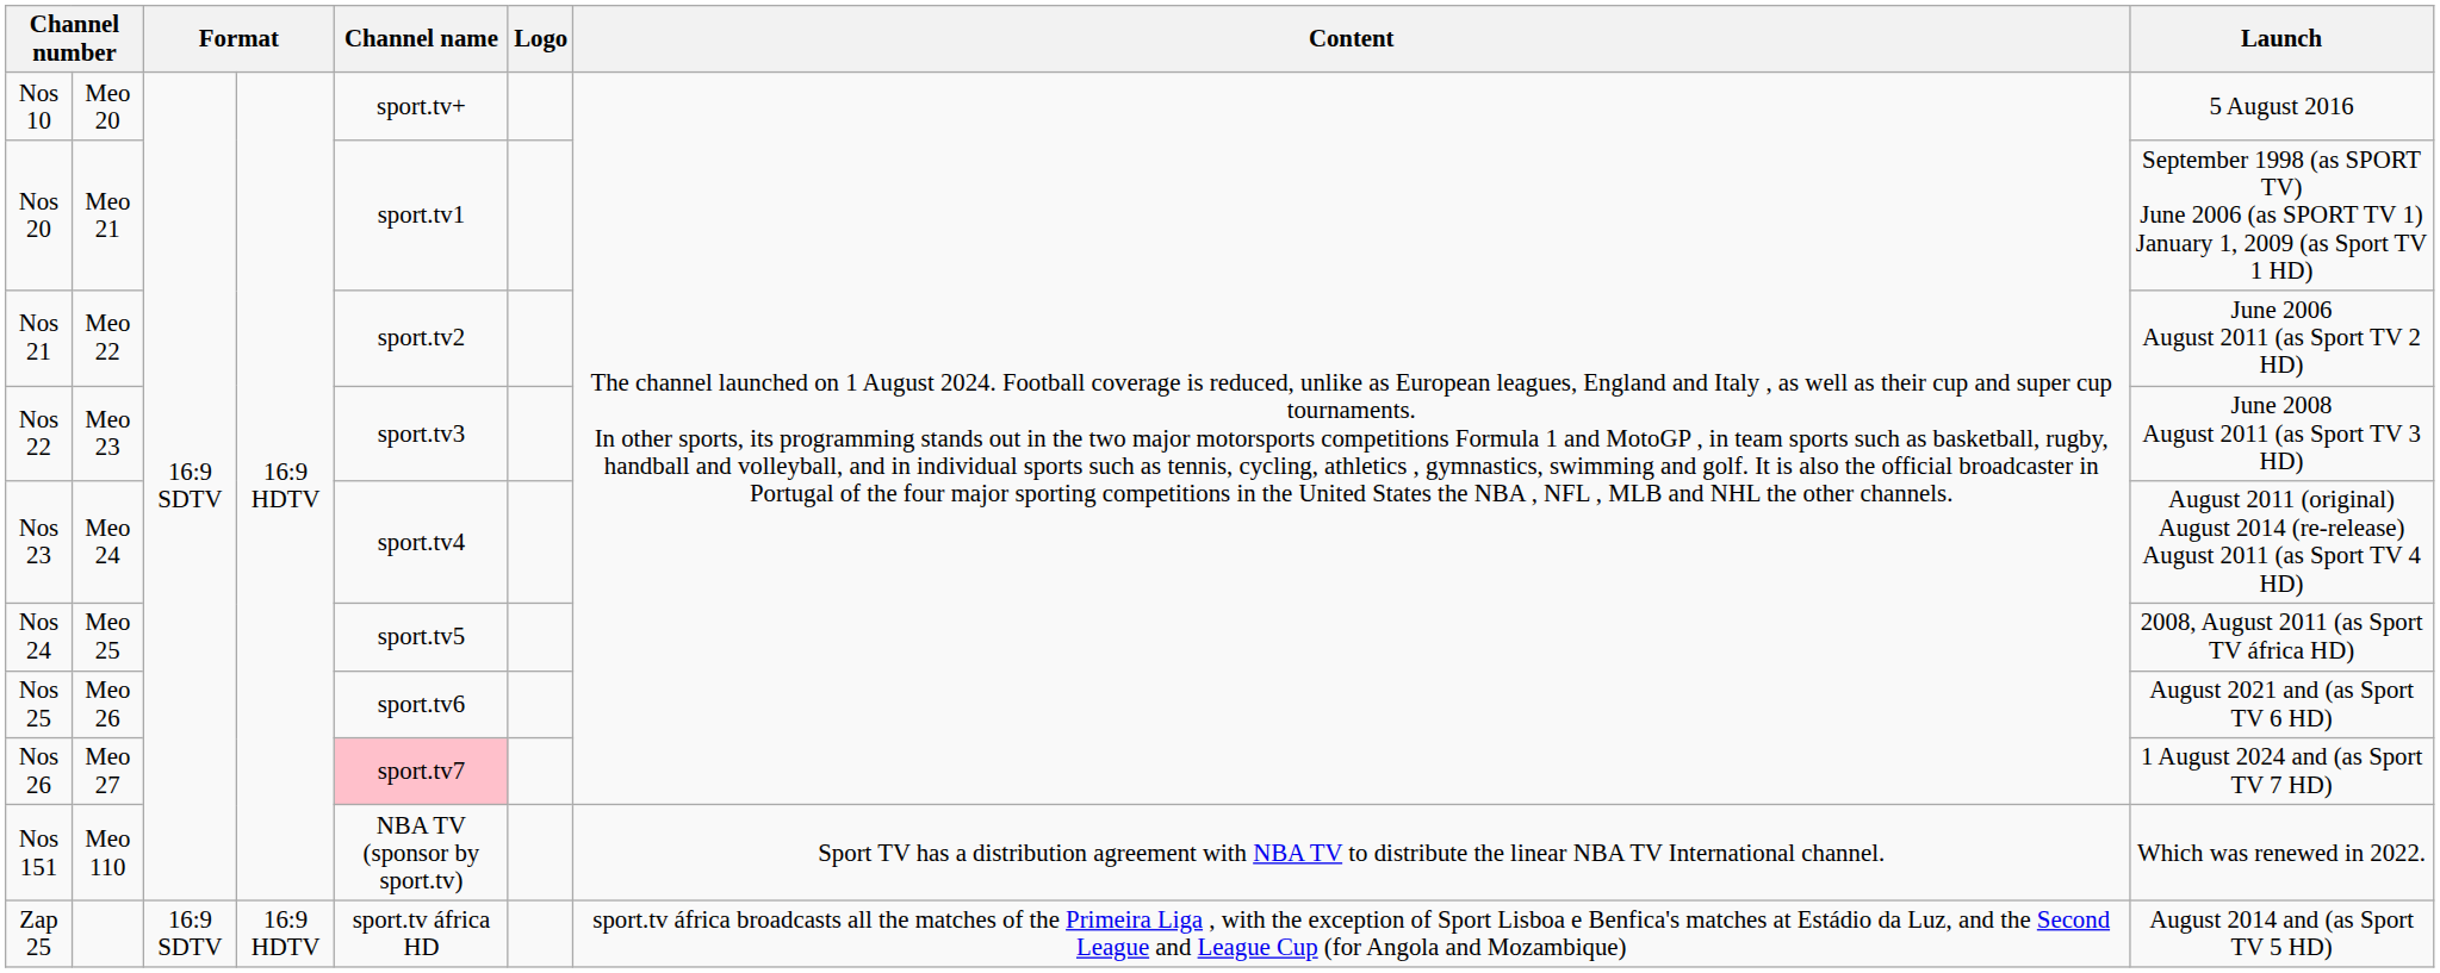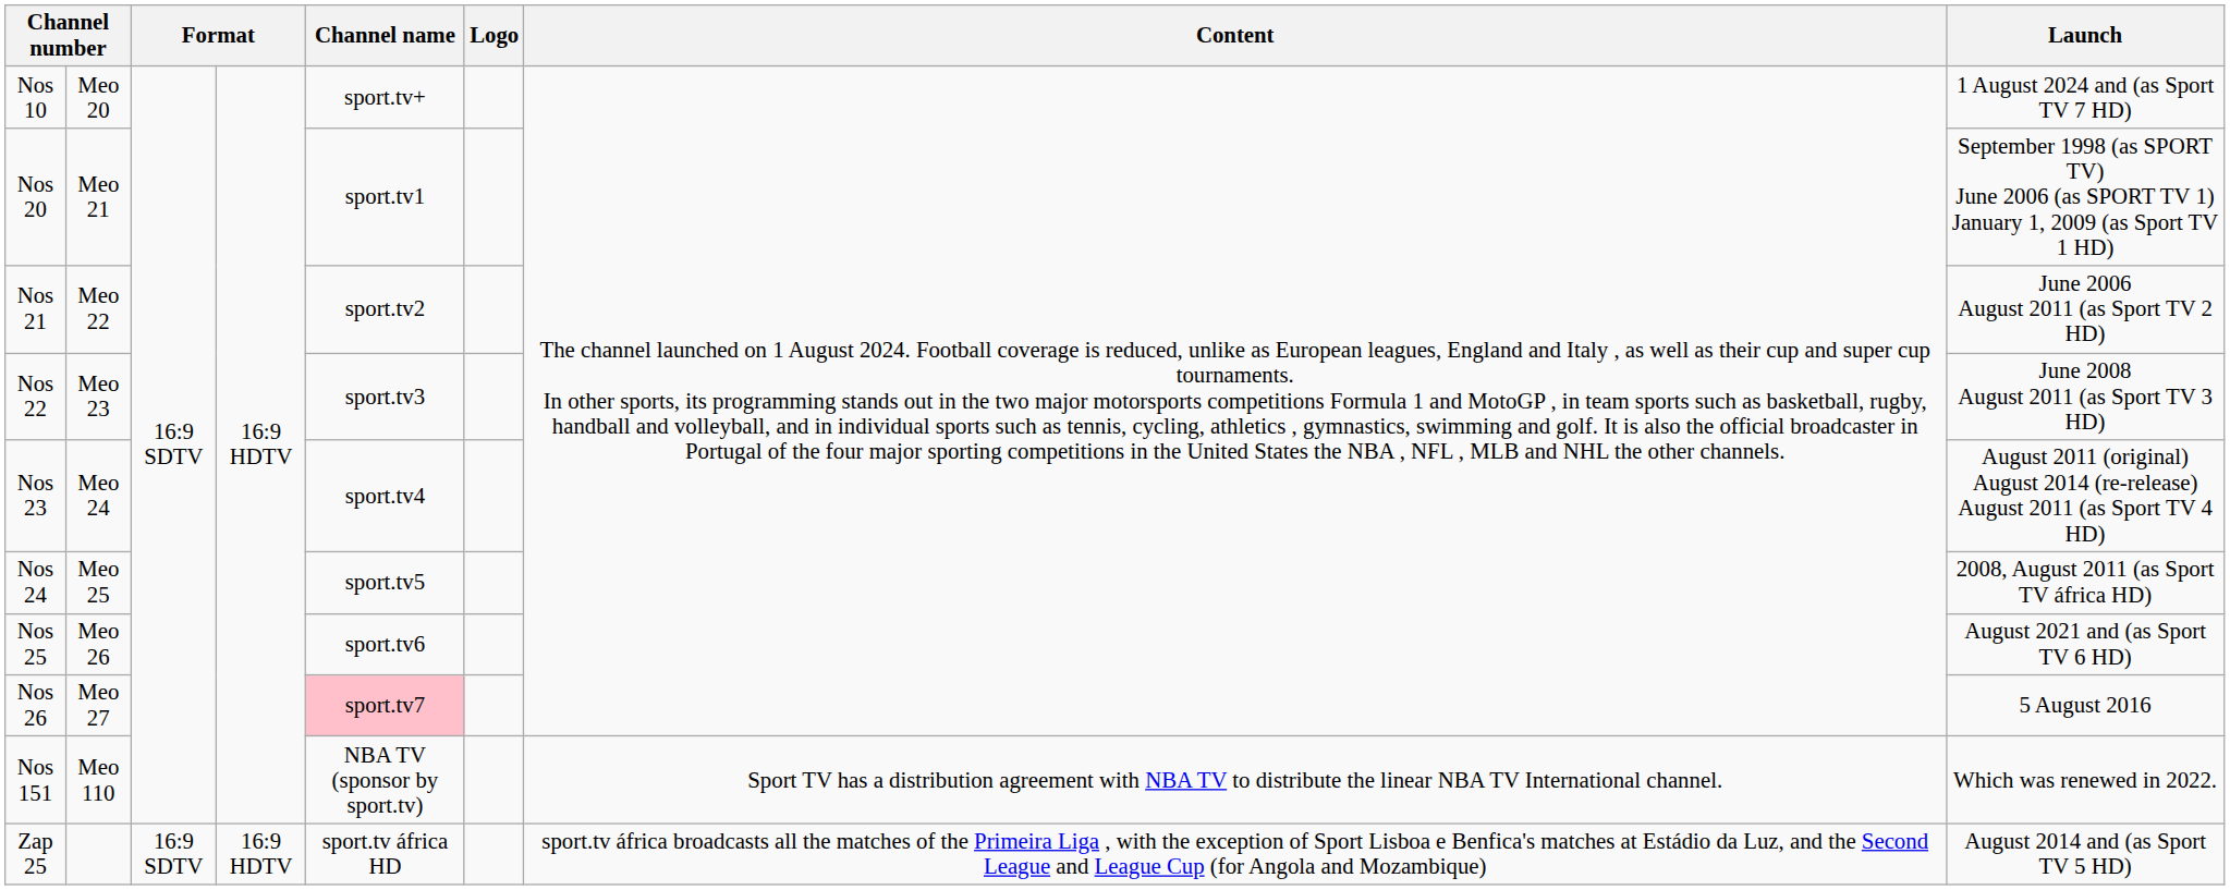Nos 10 | Launch: 5 August 2016 -> 1 August 2024 and (as Sport TV 7 HD)
Nos 26 | Launch: 1 August 2024 and (as Sport TV 7 HD) -> 5 August 2016
